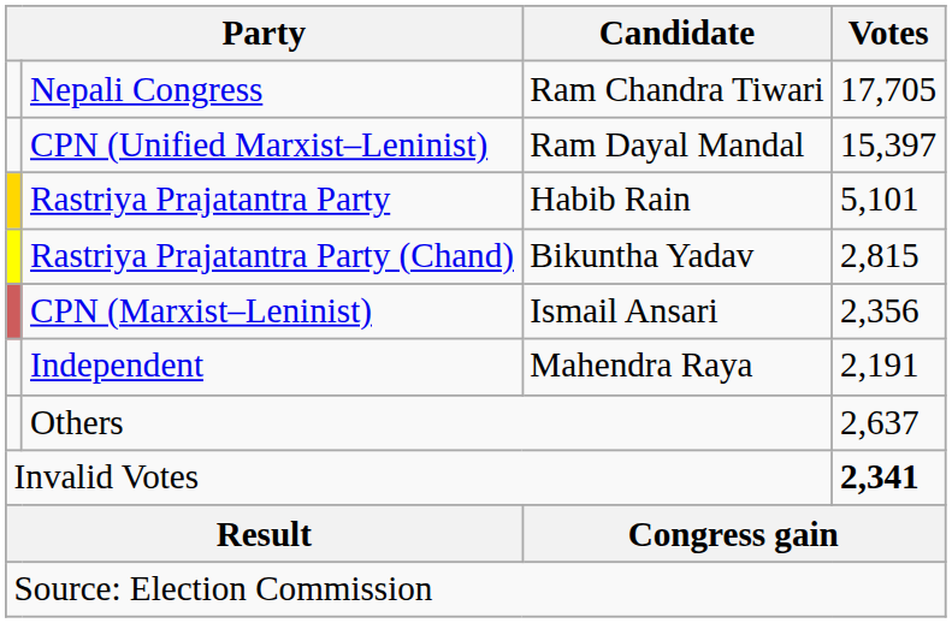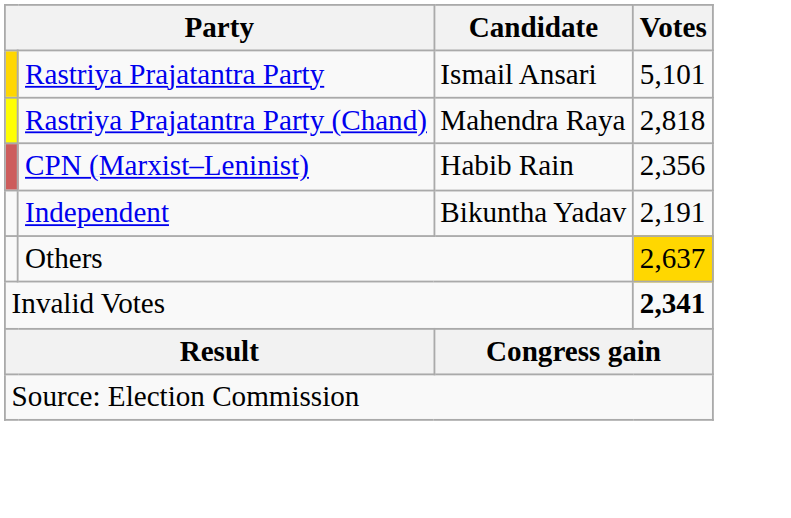- row: Nepali Congress | Ram Chandra Tiwari | 17,705
- row: CPN (Unified Marxist–Leninist) | Ram Dayal Mandal | 15,397
Rastriya Prajatantra Party | Candidate: Habib Rain -> Ismail Ansari
Rastriya Prajatantra Party (Chand) | Candidate: Bikuntha Yadav -> Mahendra Raya
Rastriya Prajatantra Party (Chand) | Votes: 2,815 -> 2,818
CPN (Marxist–Leninist) | Candidate: Ismail Ansari -> Habib Rain
Independent | Candidate: Mahendra Raya -> Bikuntha Yadav
Others | Votes: no background -> gold background
